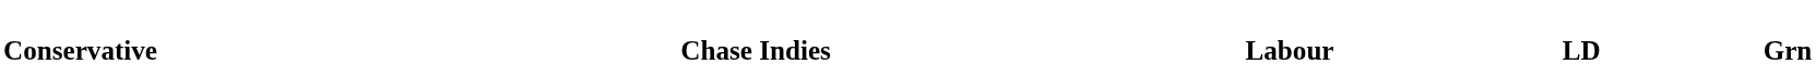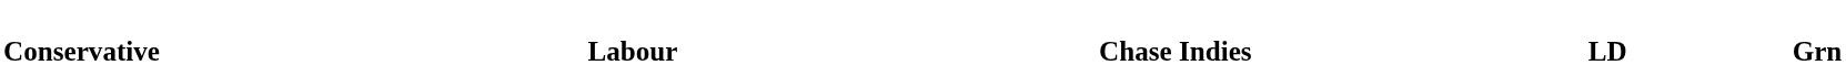columns swapped: 9 <-> 5
